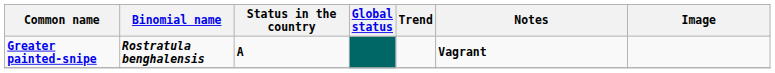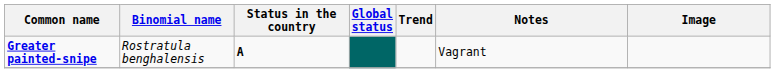Greater painted-snipe | Binomial name: bold -> normal
Greater painted-snipe | Notes: bold -> normal
